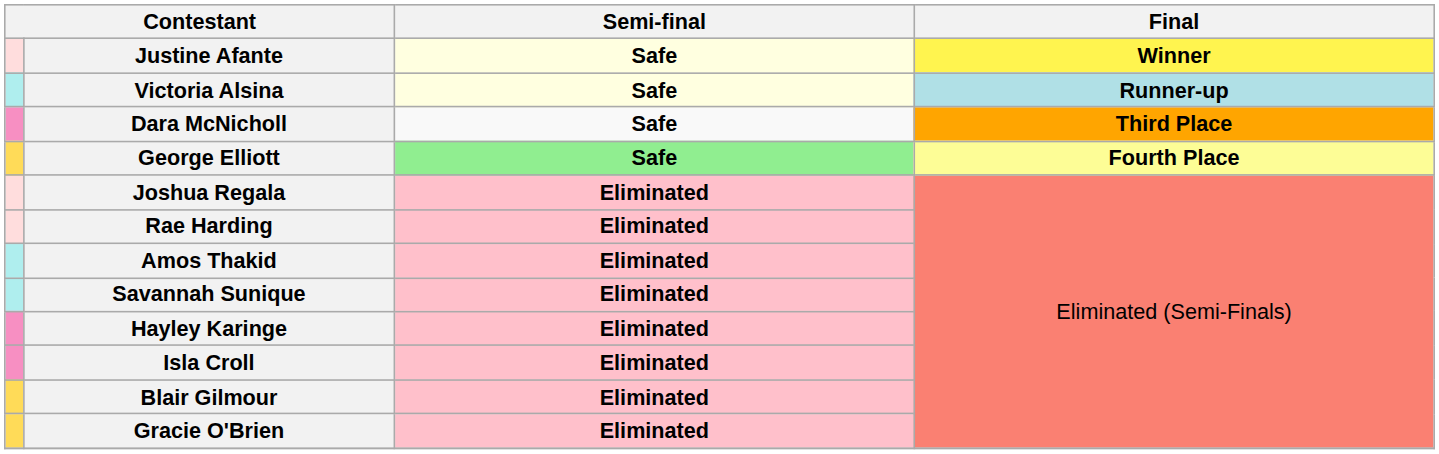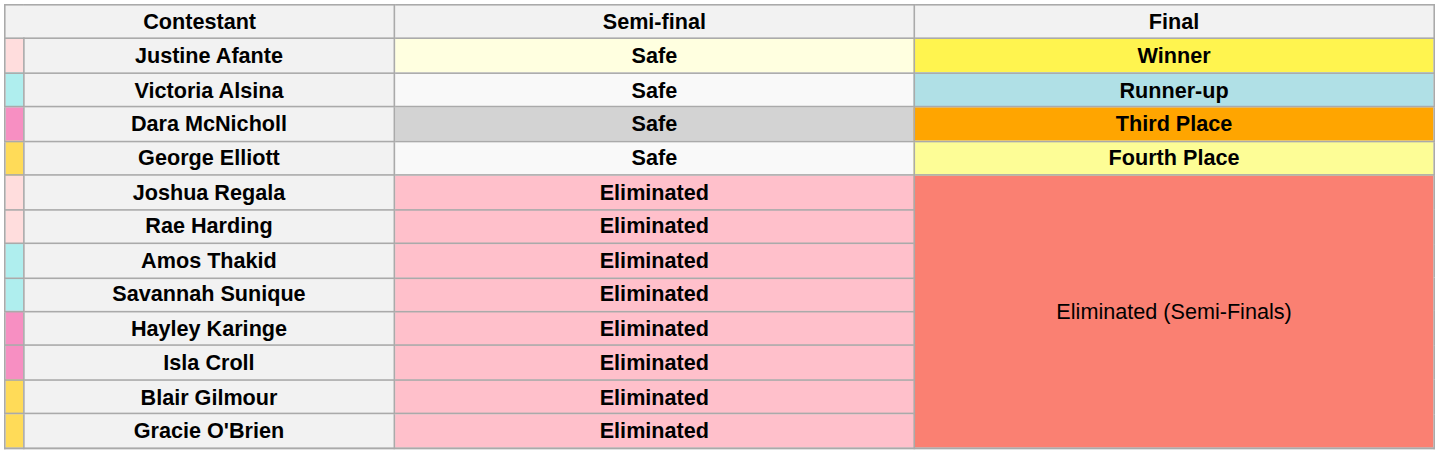Victoria Alsina | Semi-final: lightyellow background -> no background
Dara McNicholl | Semi-final: no background -> lightgrey background
George Elliott | Semi-final: lightgreen background -> no background
